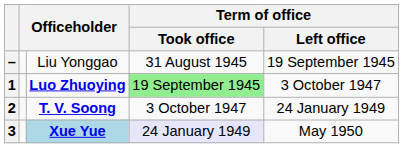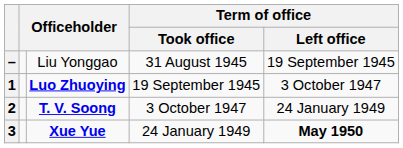1 | Term of office / Took office: lightgreen background -> no background
3 | column 3: lightblue background -> no background
3 | Term of office / Took office: lavender background -> no background
3 | Term of office / Left office: normal -> bold
